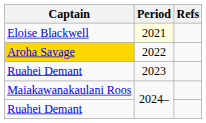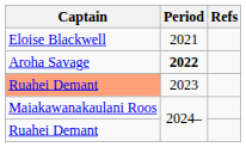Eloise Blackwell | Period: lightyellow background -> no background
Aroha Savage | Captain: gold background -> no background
Aroha Savage | Period: normal -> bold
Ruahei Demant / 2023 | Captain: no background -> lightsalmon background
